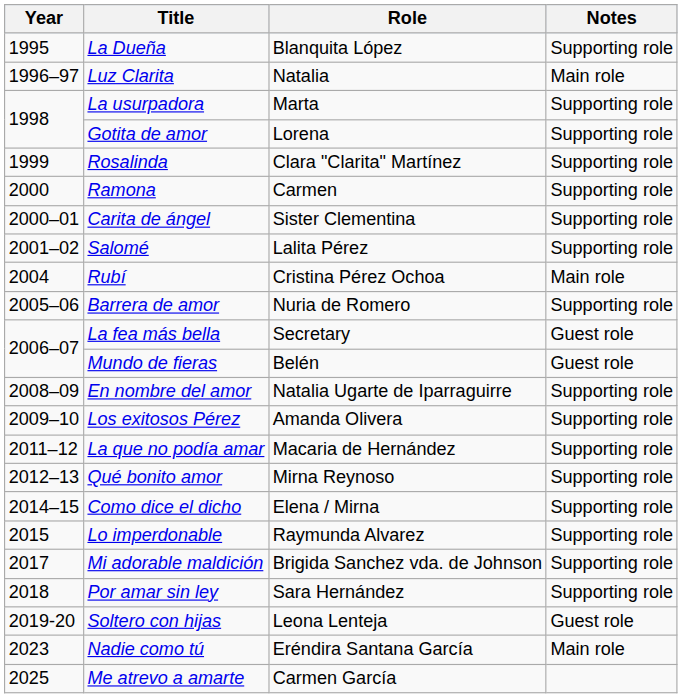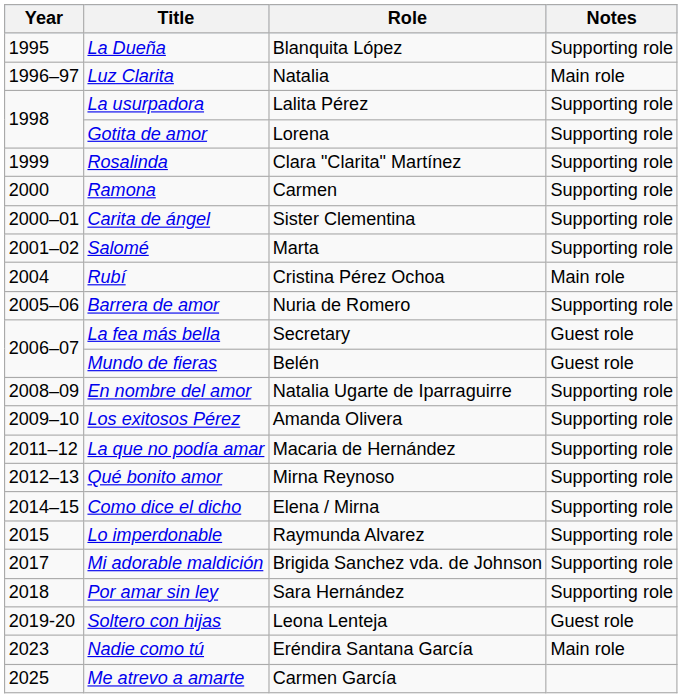La usurpadora | Role: Marta -> Lalita Pérez
Salomé | Role: Lalita Pérez -> Marta
